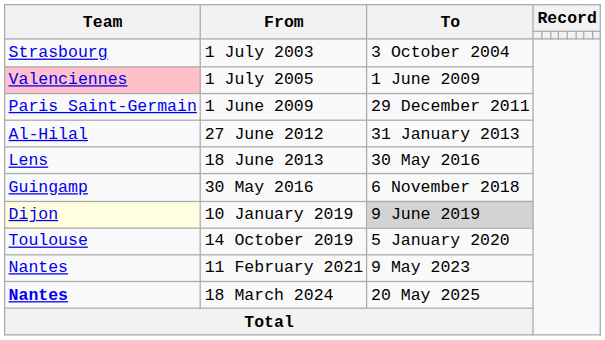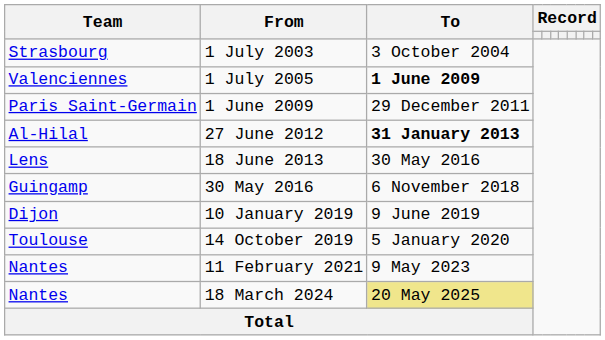1 July 2005 | Team: pink background -> no background
1 July 2005 | To: normal -> bold
27 June 2012 | To: normal -> bold
10 January 2019 | Team: lightyellow background -> no background
10 January 2019 | To: lightgrey background -> no background
18 March 2024 | Team: bold -> normal
18 March 2024 | To: no background -> khaki background
